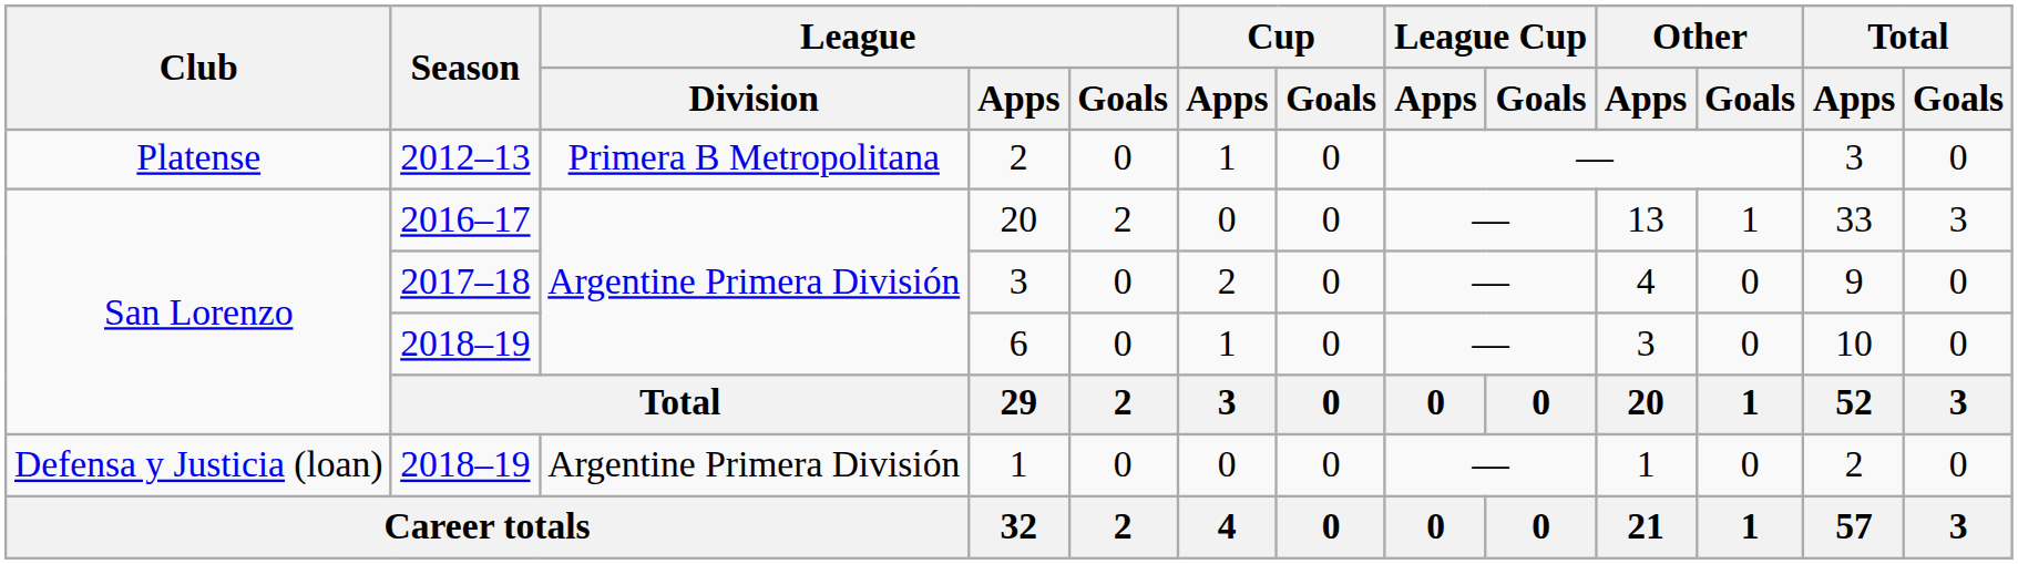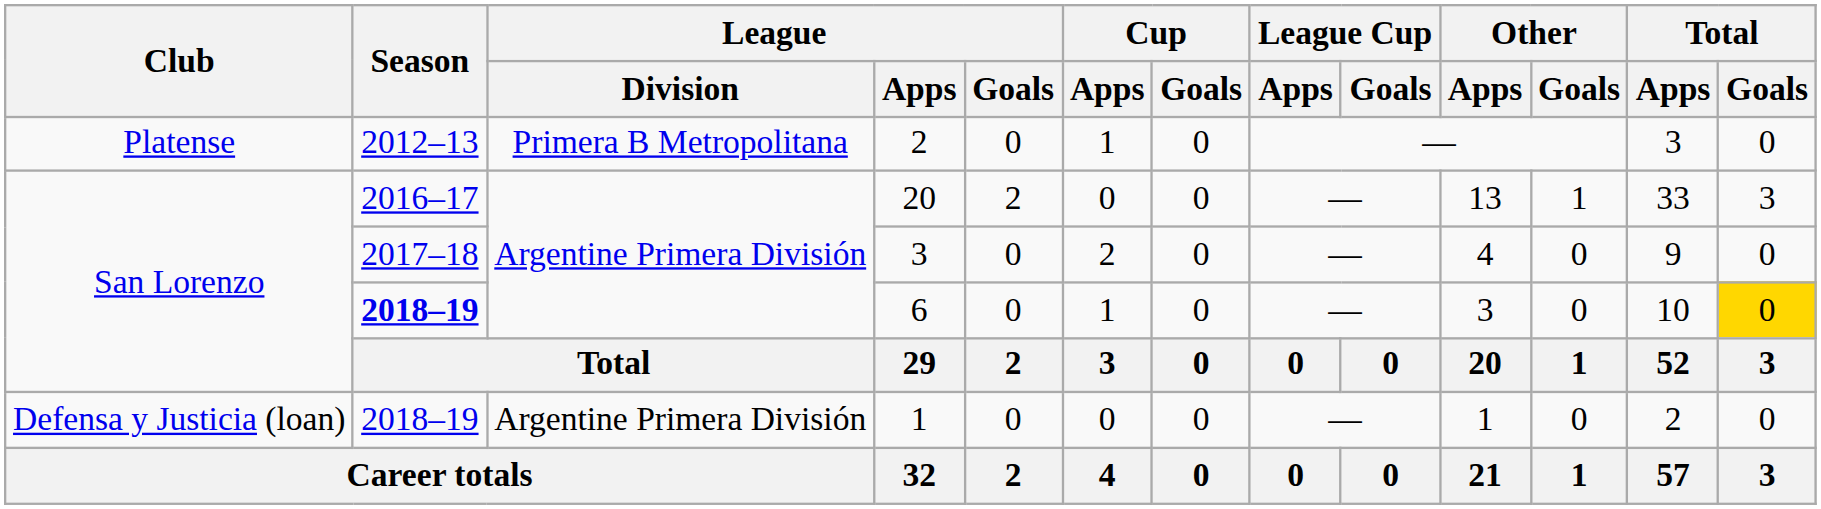6 | Season: normal -> bold
6 | Total / Goals: no background -> gold background
